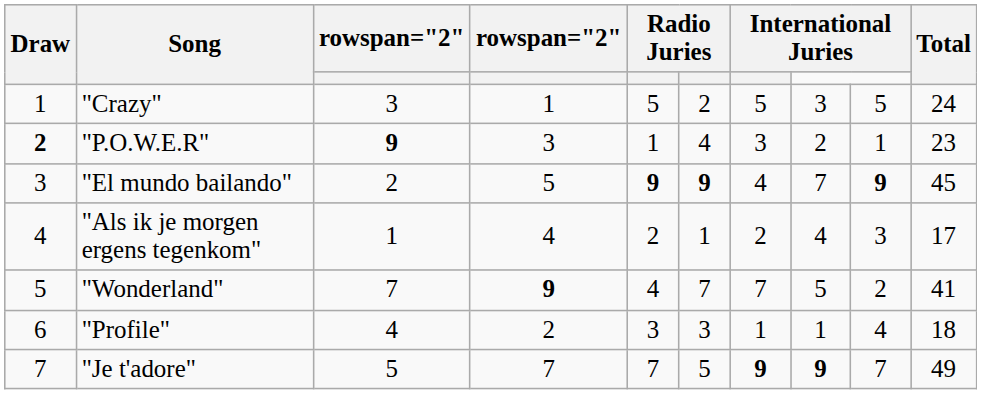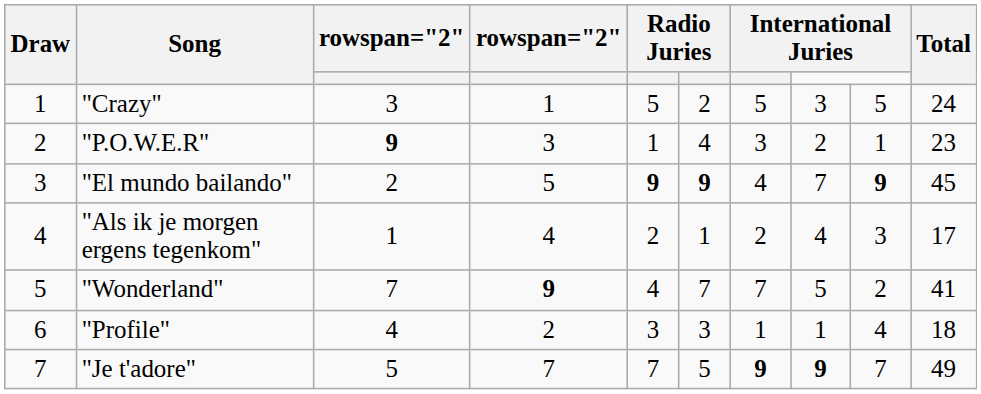"P.O.W.E.R" | Draw: bold -> normal
